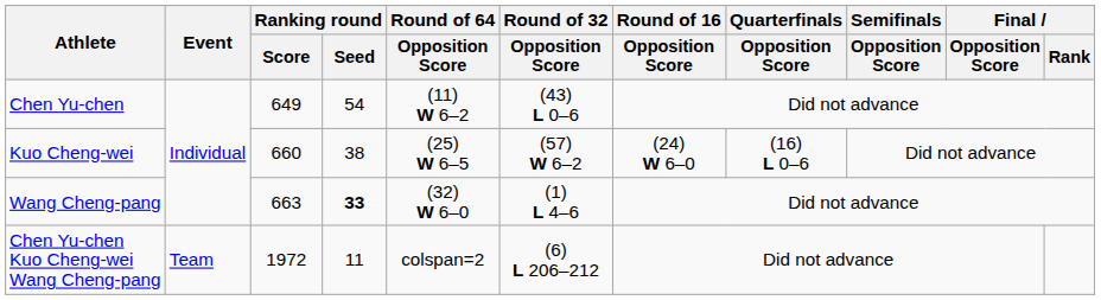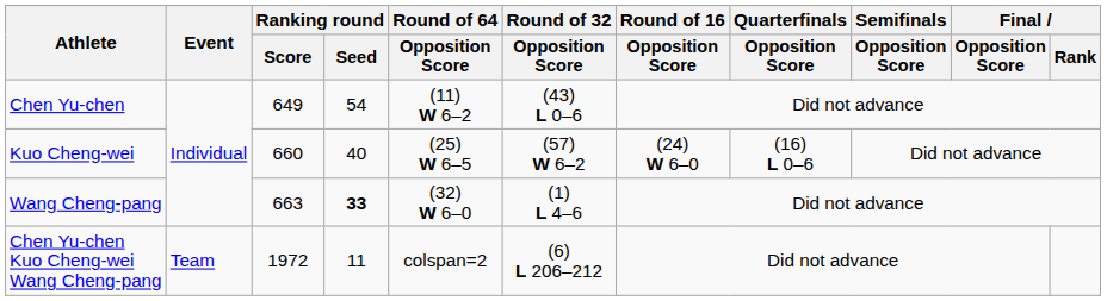Kuo Cheng-wei | Ranking round / Seed: 38 -> 40
